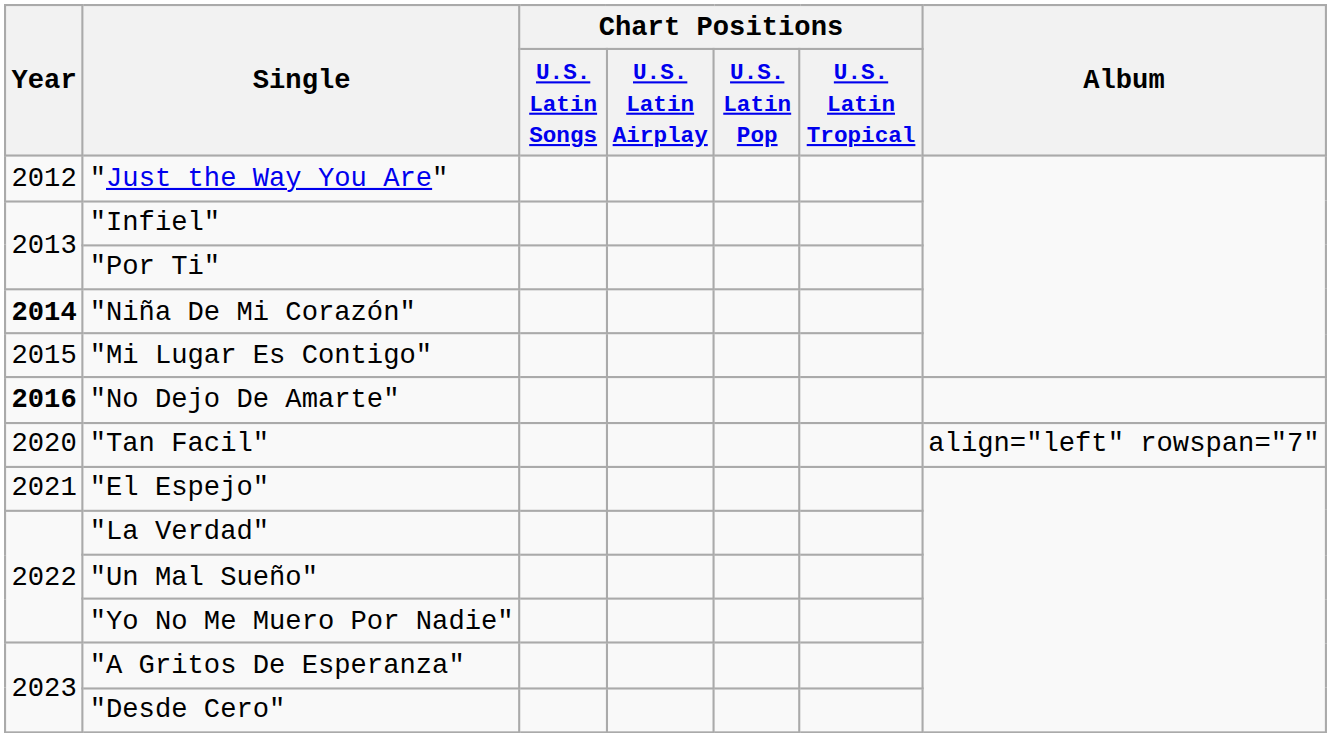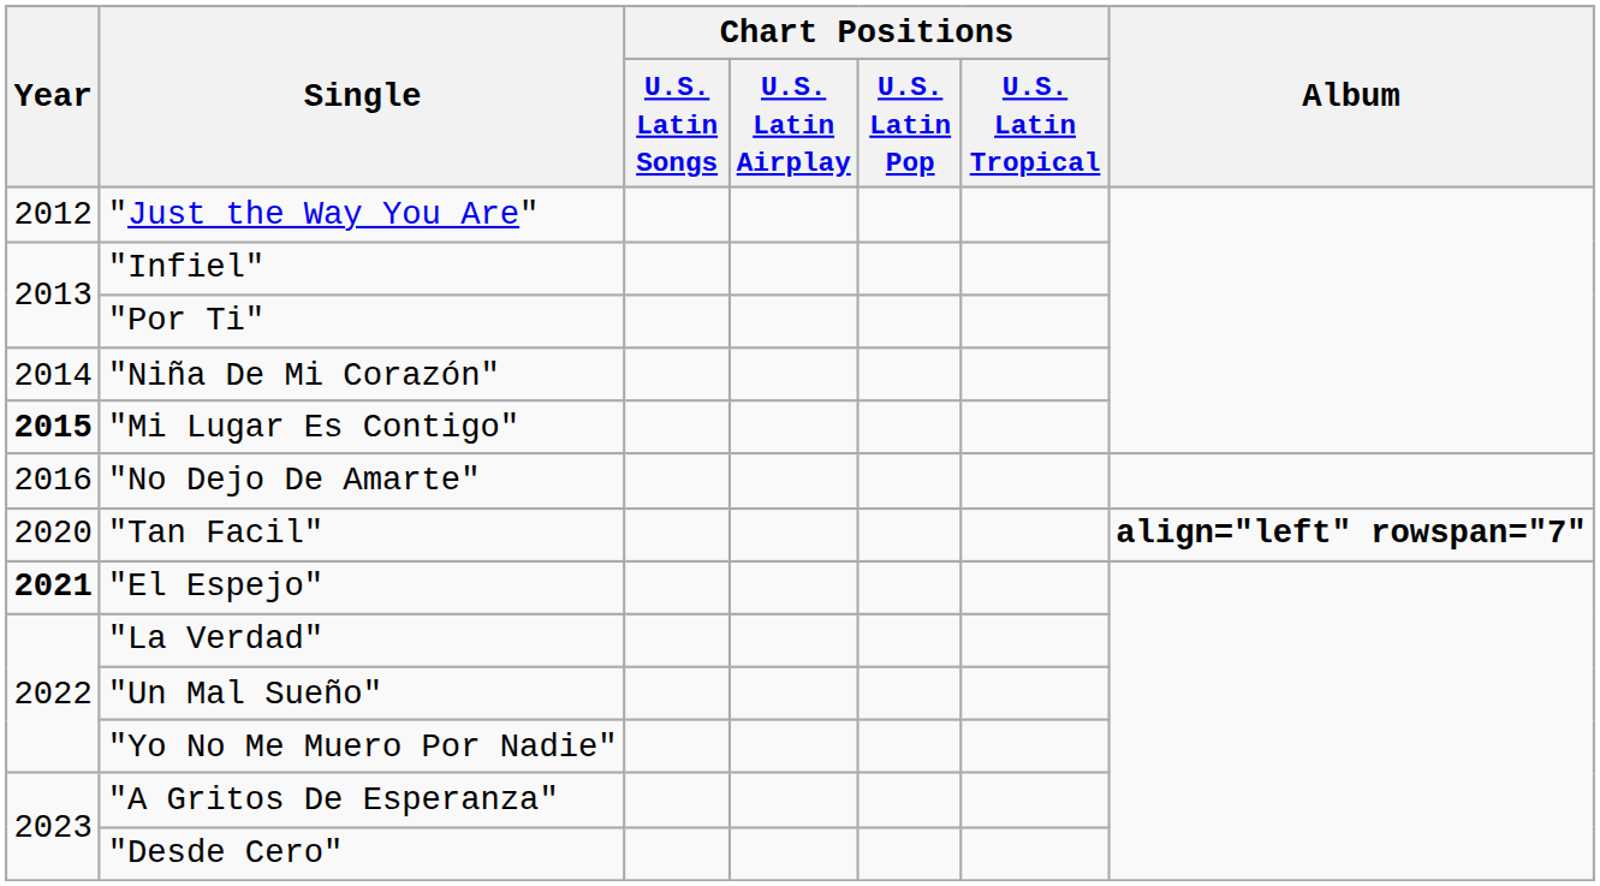"Niña De Mi Corazón" | Year: bold -> normal
"Mi Lugar Es Contigo" | Year: normal -> bold
"No Dejo De Amarte" | Year: bold -> normal
"Tan Facil" | Album: normal -> bold
"El Espejo" | Year: normal -> bold
